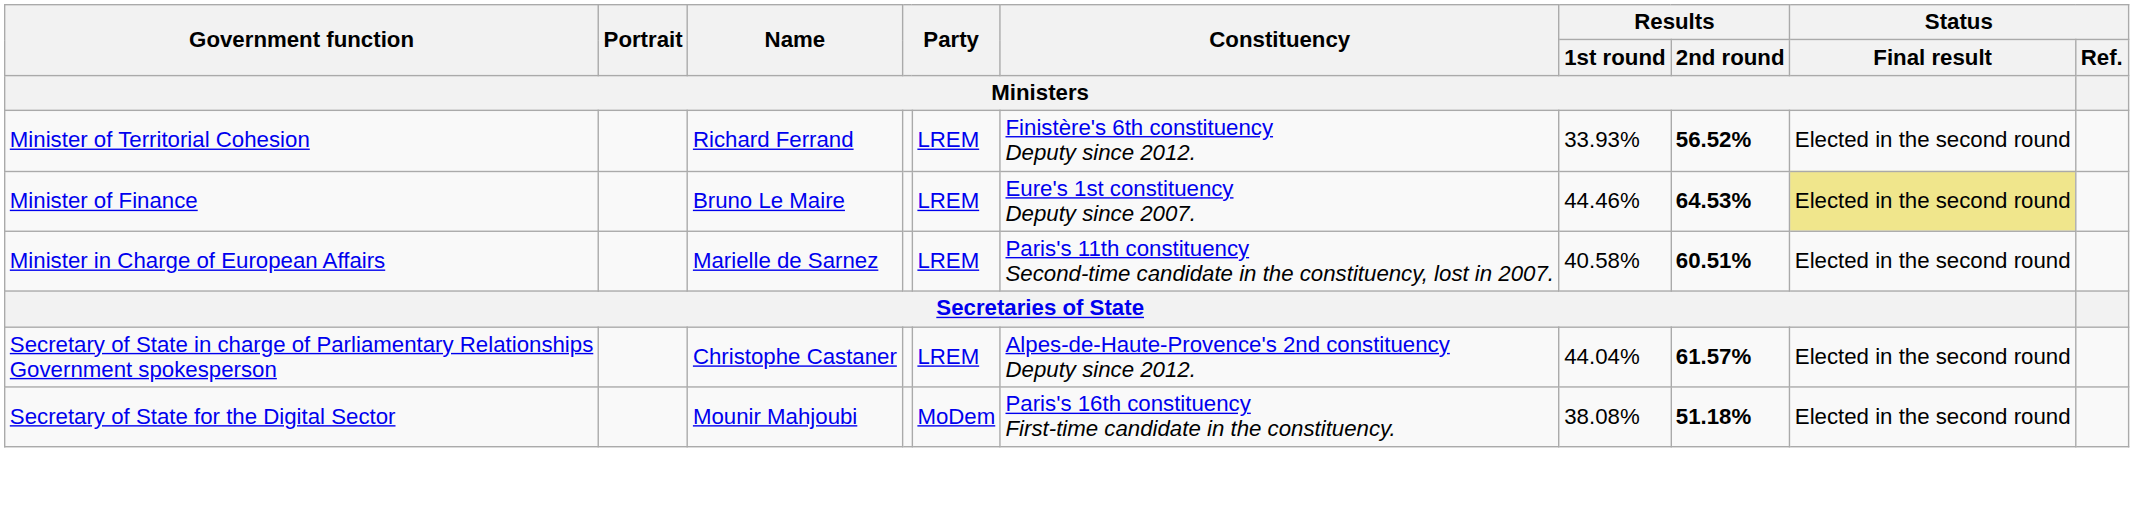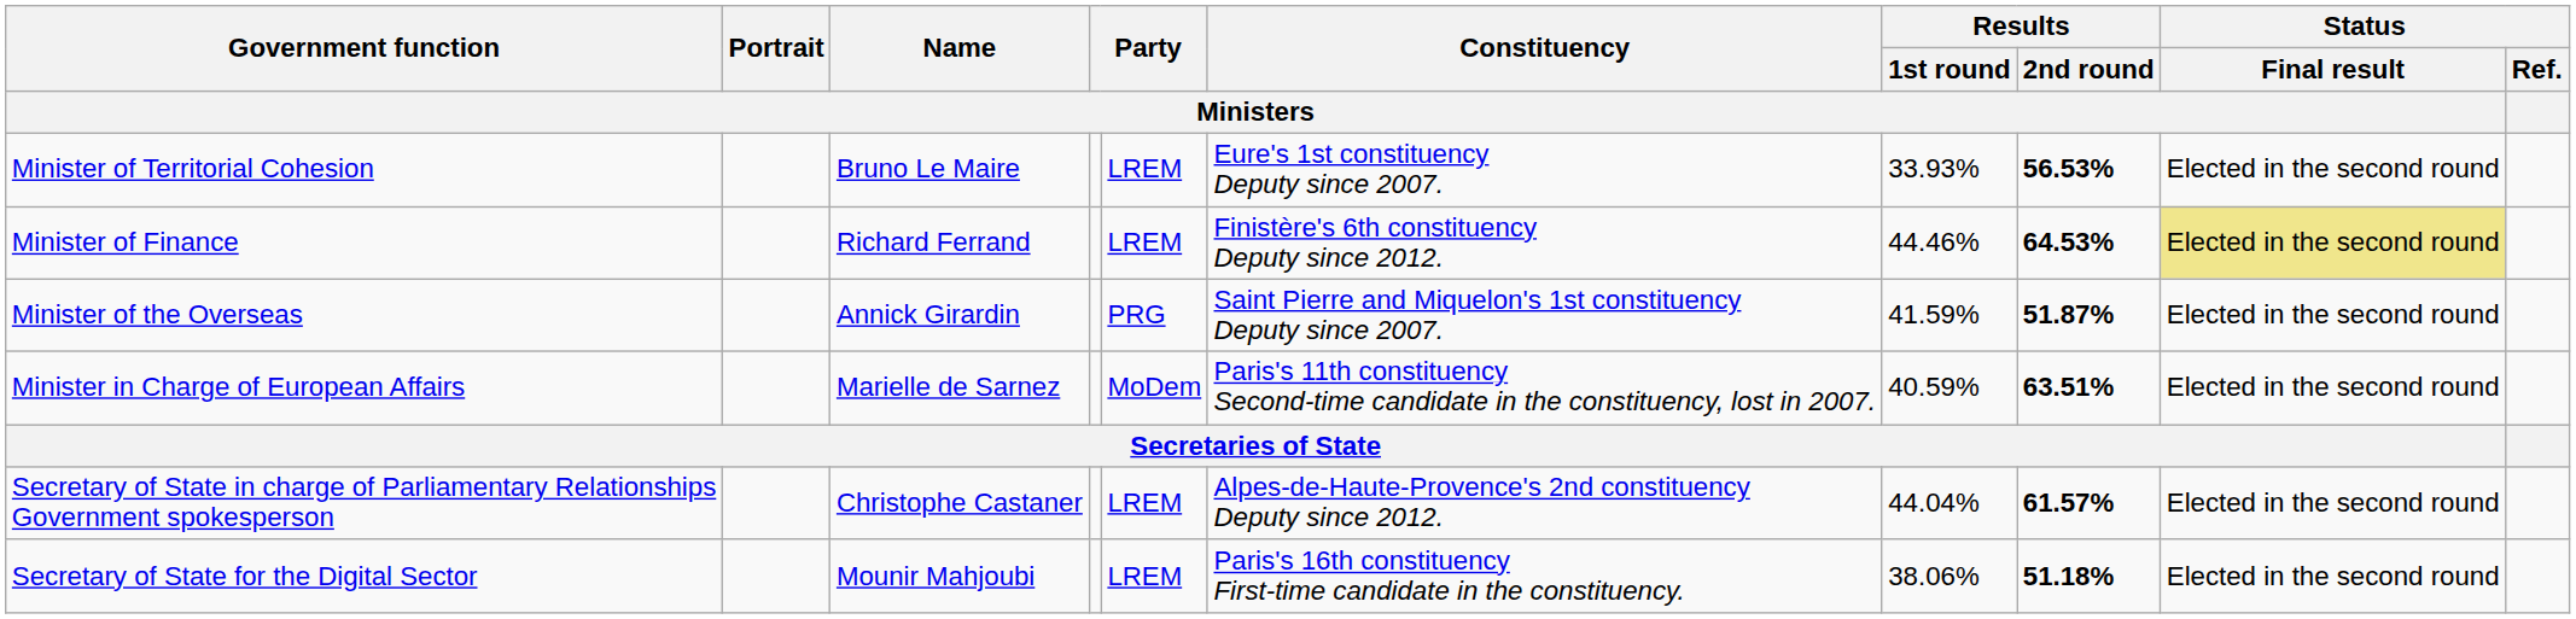Minister of Territorial Cohesion | Name / Ministers: Richard Ferrand -> Bruno Le Maire
Minister of Territorial Cohesion | Constituency / Ministers: Finistère's 6th constituency Deputy since 2012. -> Eure's 1st constituency Deputy since 2007.
Minister of Territorial Cohesion | Results / 2nd round / Ministers: 56.52% -> 56.53%
Minister of Finance | Name / Ministers: Bruno Le Maire -> Richard Ferrand
Minister of Finance | Constituency / Ministers: Eure's 1st constituency Deputy since 2007. -> Finistère's 6th constituency Deputy since 2012.
+ row: Minister of the Overseas | Annick Girardin | PRG | Saint Pierre and Miquelon's 1st constituency Deputy since 2007. | 41.59% | 51.87% | Elected in the second round
Minister in Charge of European Affairs | column 5: LREM -> MoDem
Minister in Charge of European Affairs | Results / 1st round / Ministers: 40.58% -> 40.59%
Minister in Charge of European Affairs | Results / 2nd round / Ministers: 60.51% -> 63.51%
Secretary of State for the Digital Sector | column 5: MoDem -> LREM
Secretary of State for the Digital Sector | Results / 1st round / Ministers: 38.08% -> 38.06%
